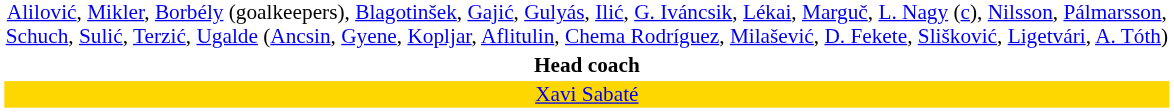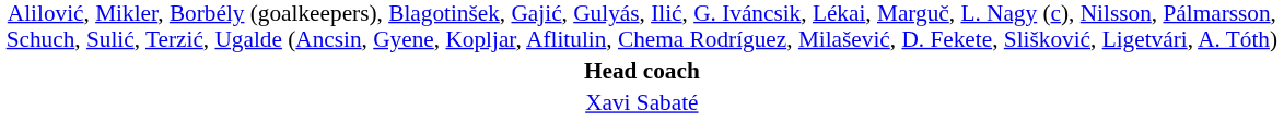row 3 | column 1: gold background -> no background
